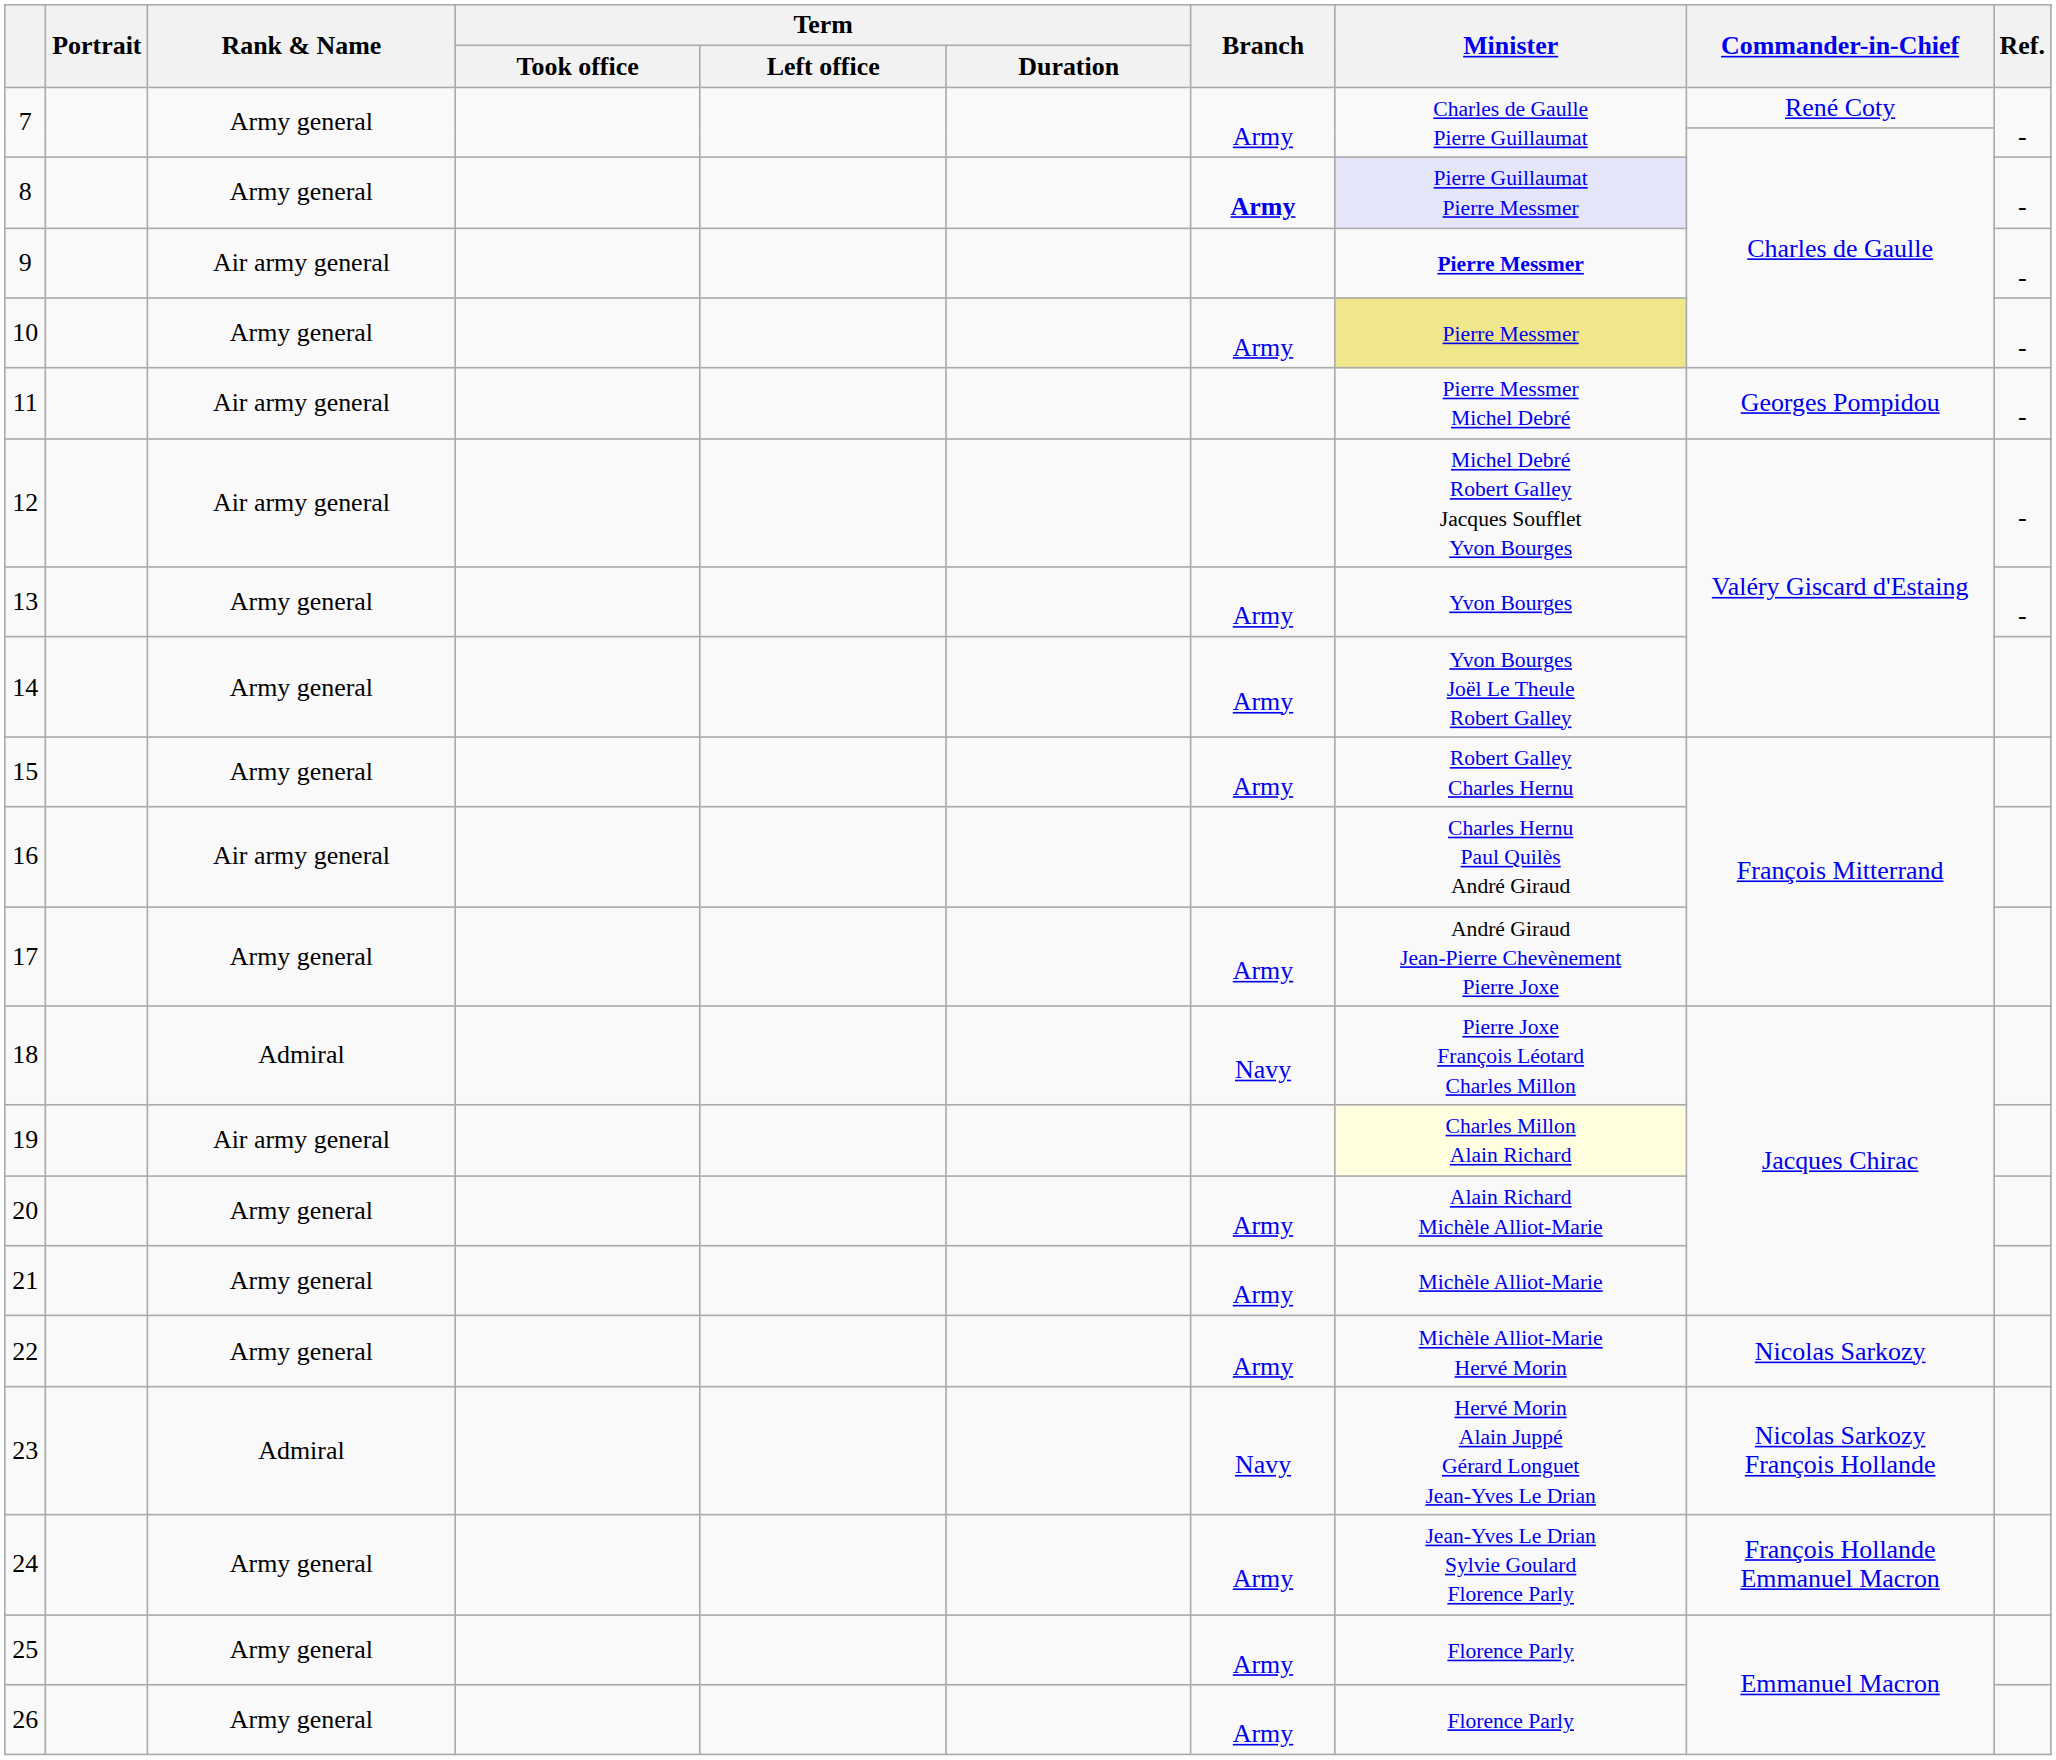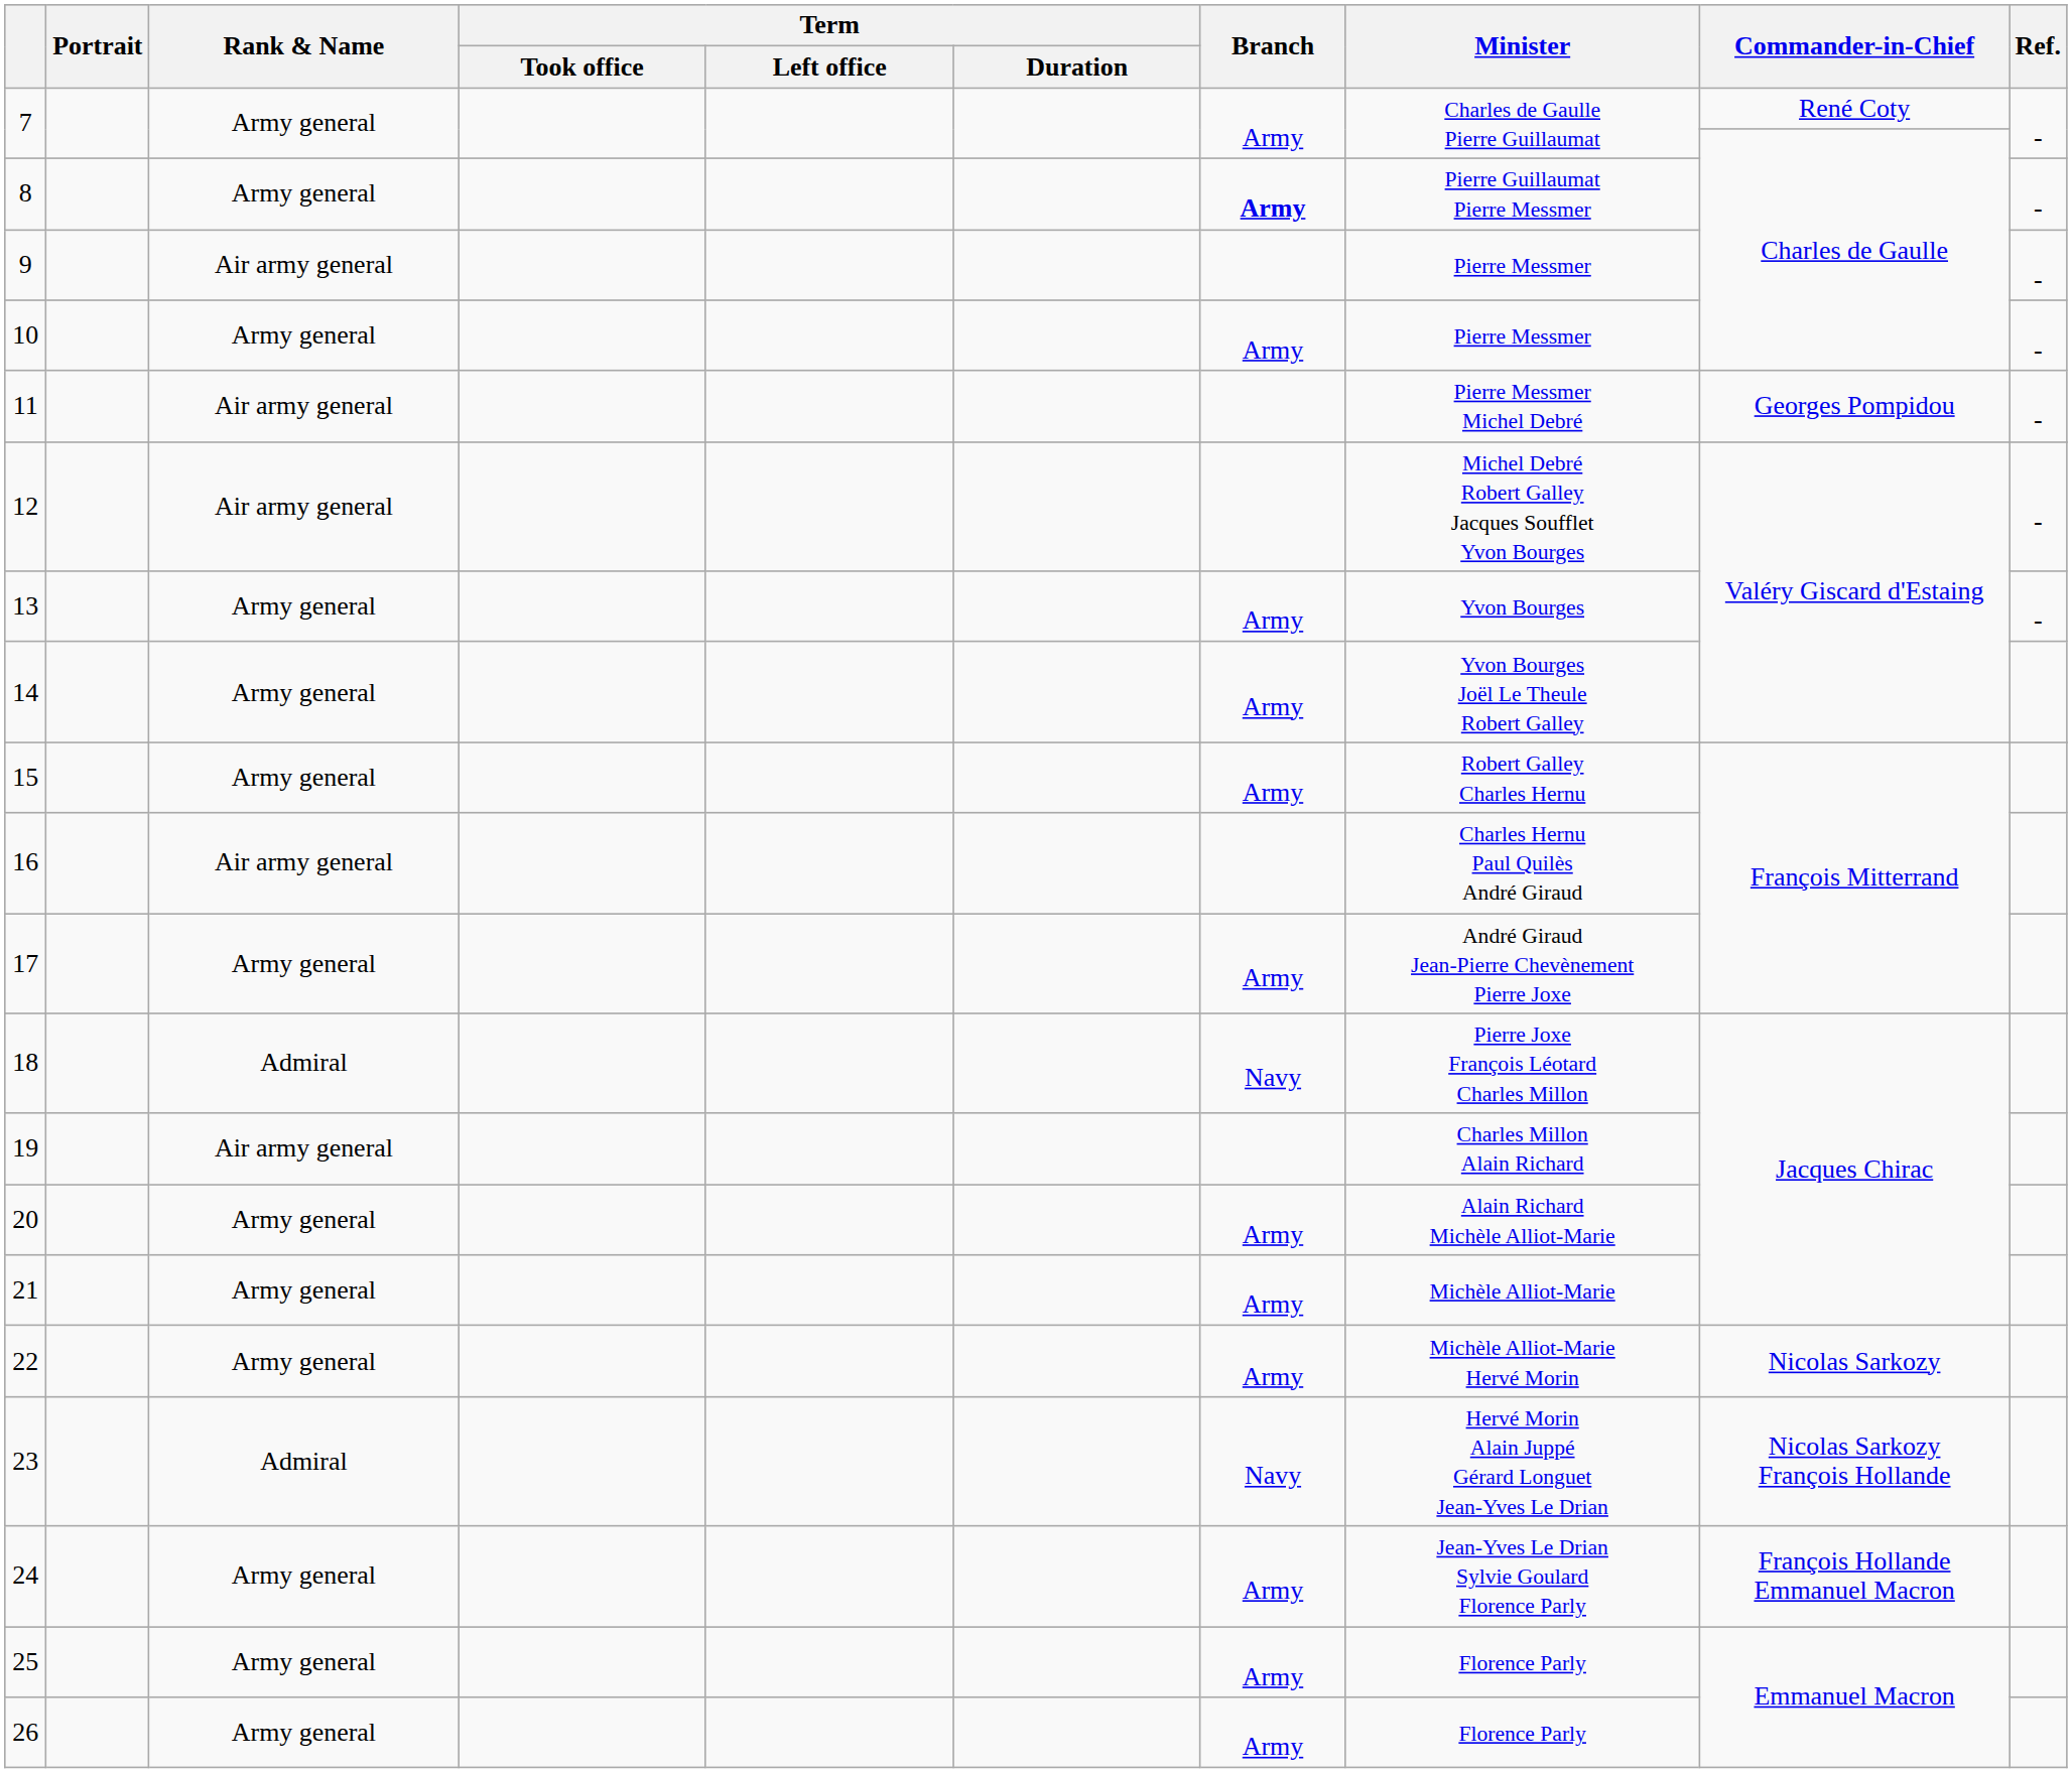8 | Minister: lavender background -> no background
9 | Minister: bold -> normal
10 | Minister: khaki background -> no background
19 | Minister: lightyellow background -> no background
